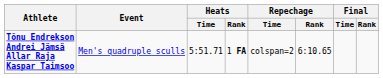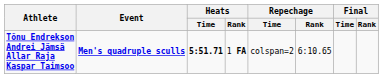Tõnu Endrekson Andrei Jämsä Allar Raja Kaspar Taimsoo | Event: normal -> bold
Tõnu Endrekson Andrei Jämsä Allar Raja Kaspar Taimsoo | Heats / Time: normal -> bold
